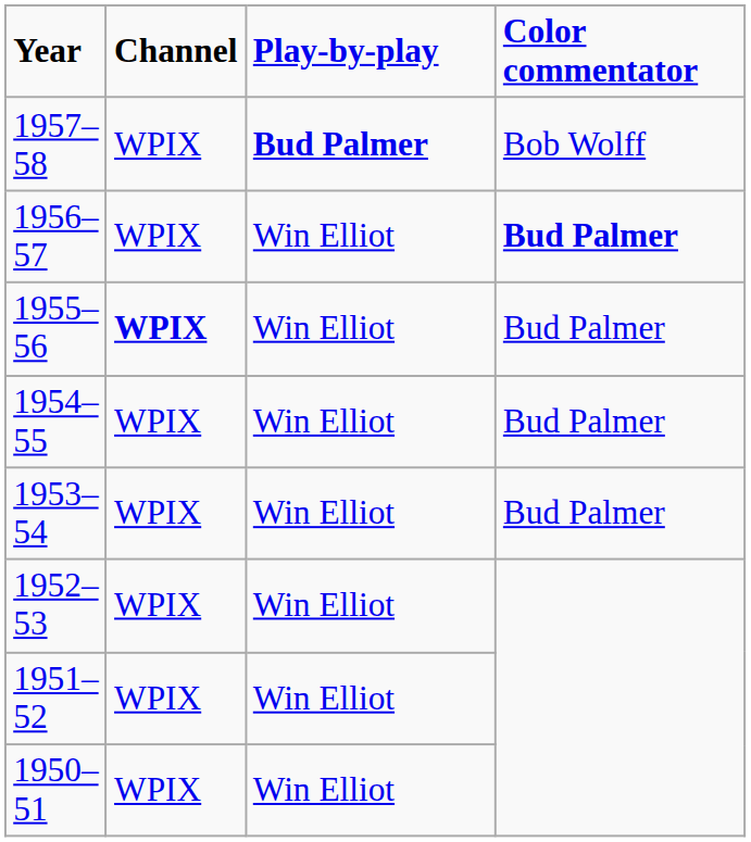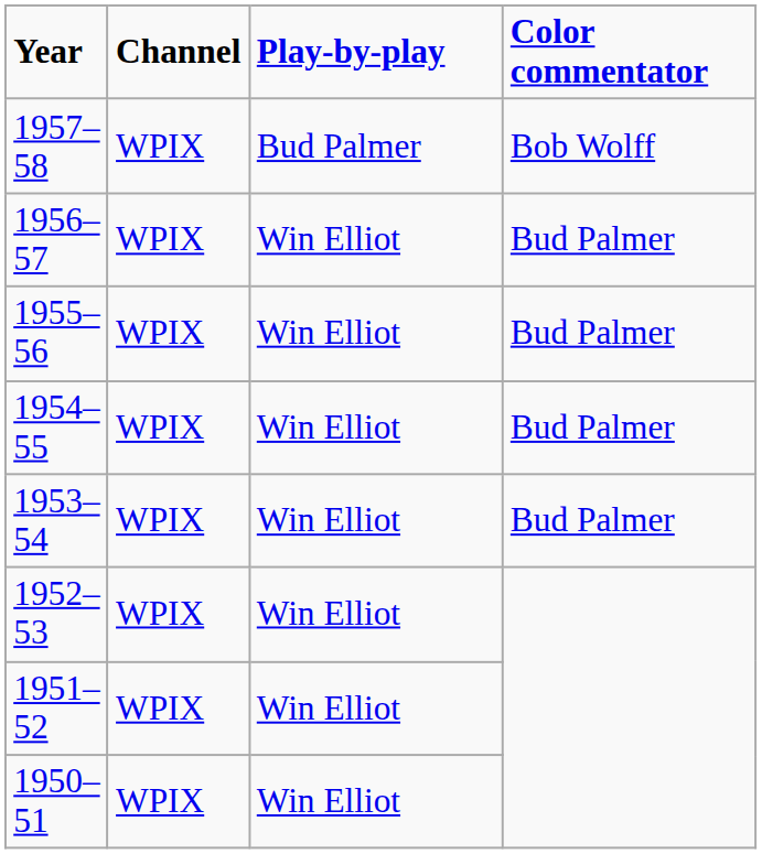1957–58 | Play-by-play: bold -> normal
1956–57 | Color commentator: bold -> normal
1955–56 | Channel: bold -> normal
